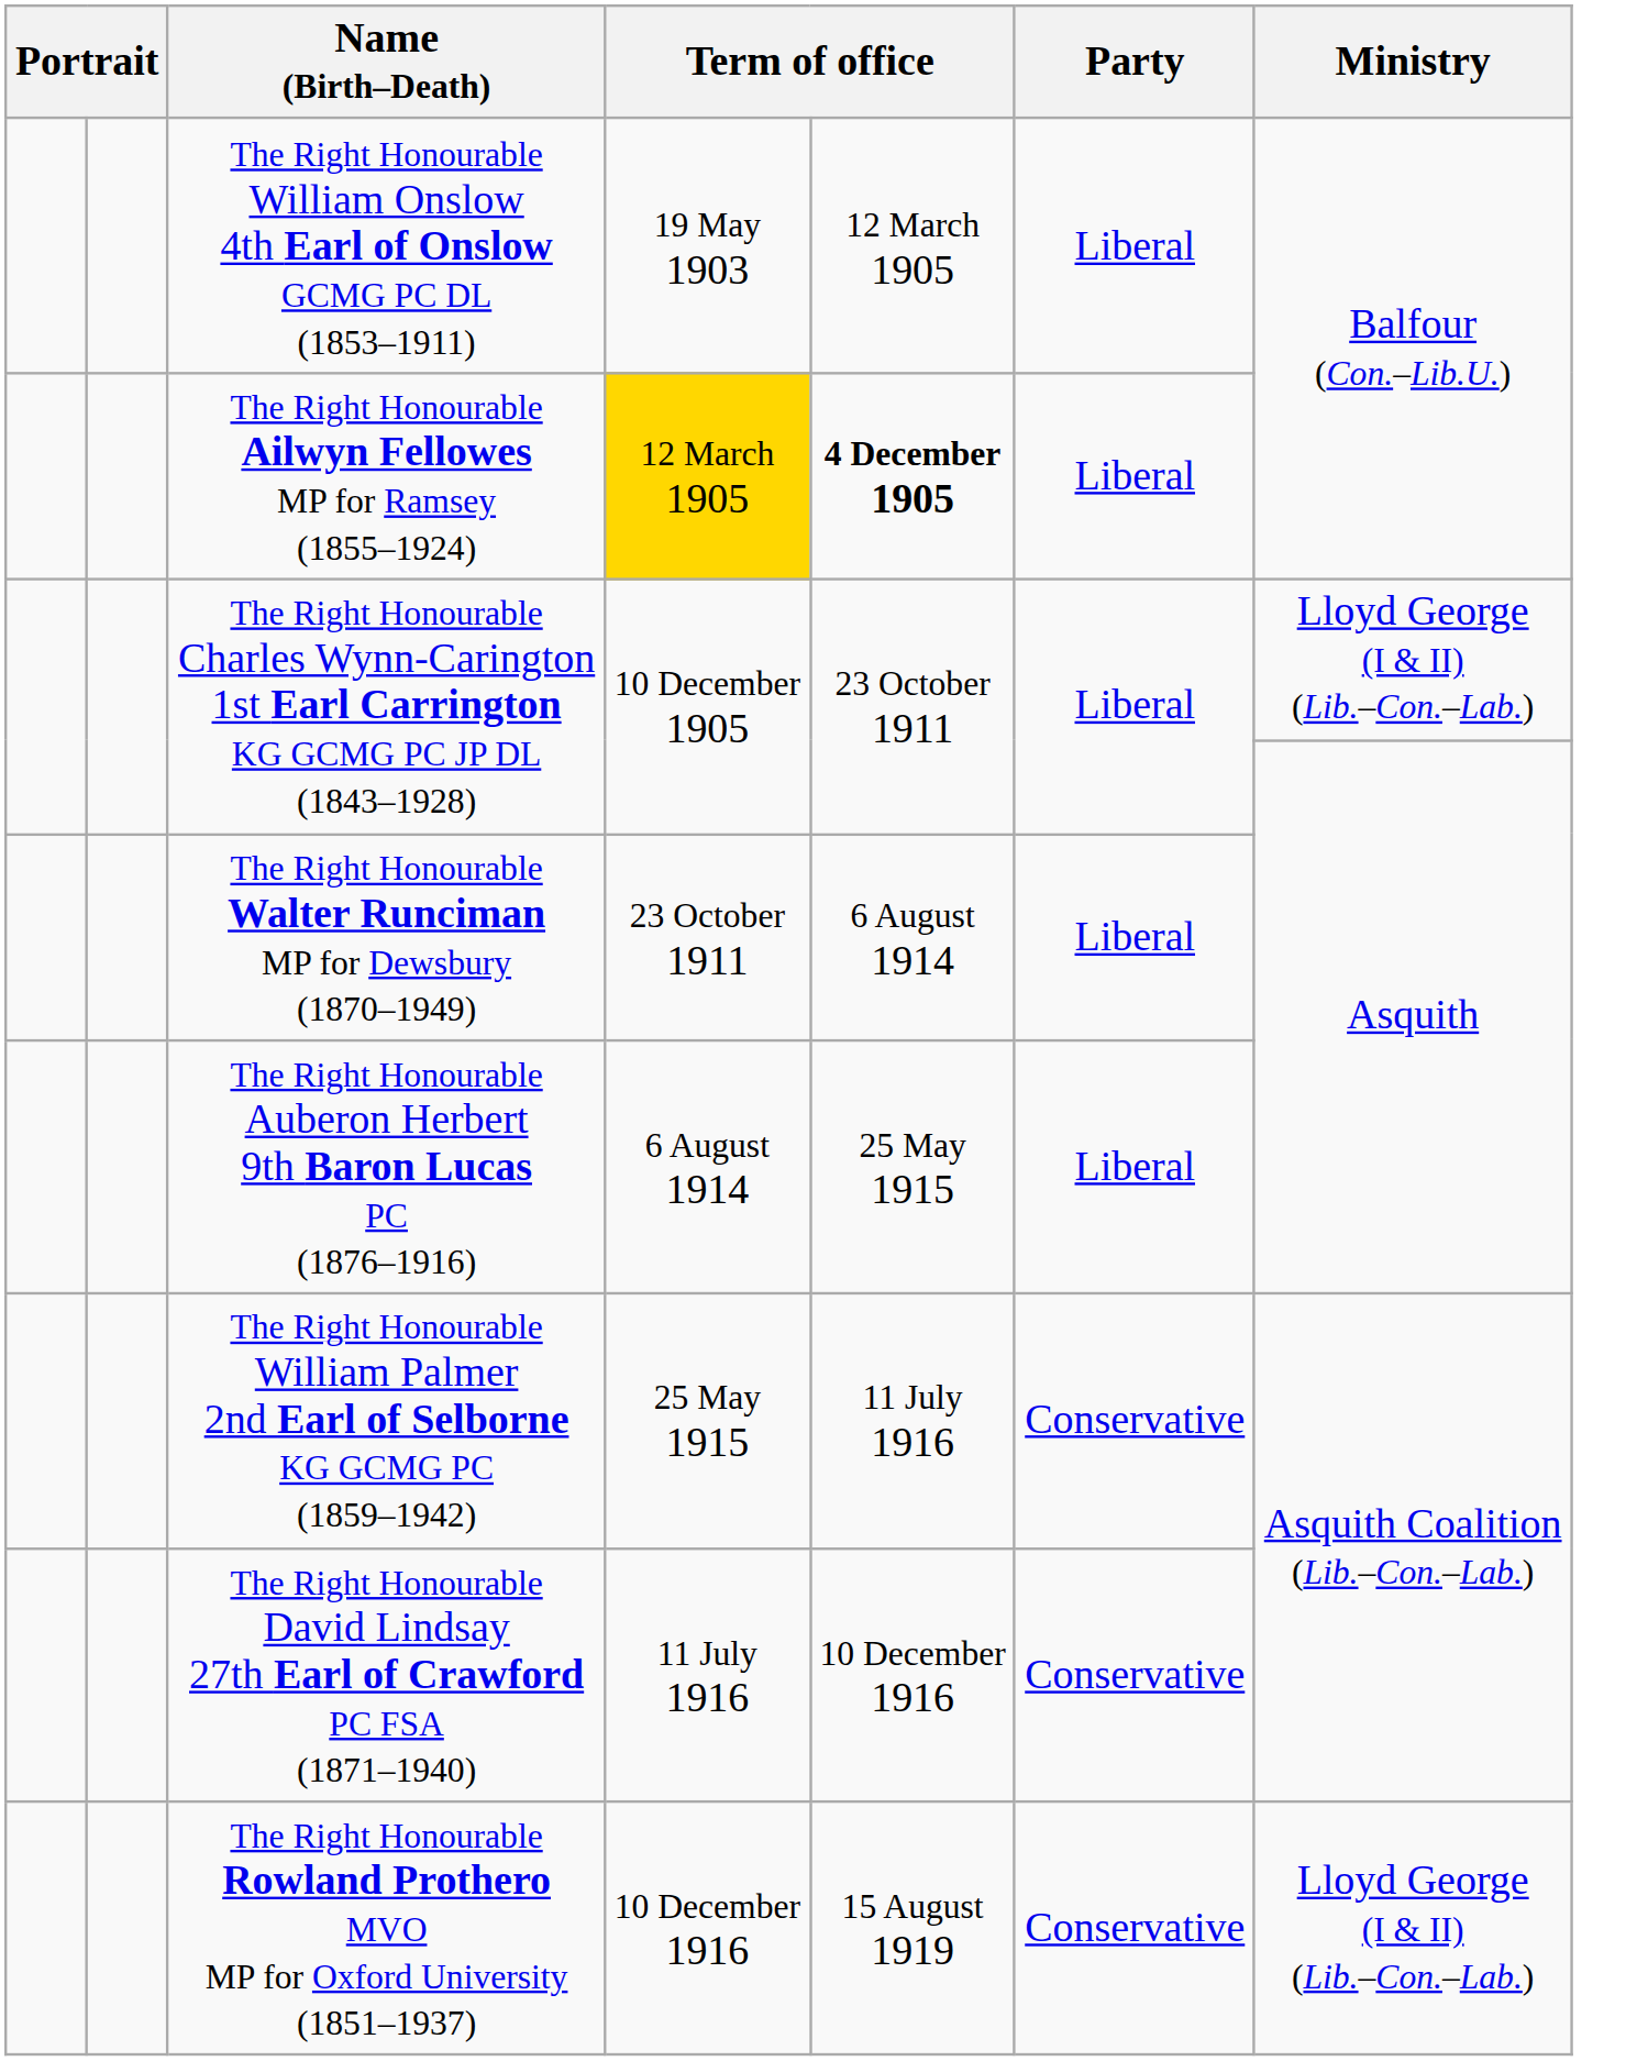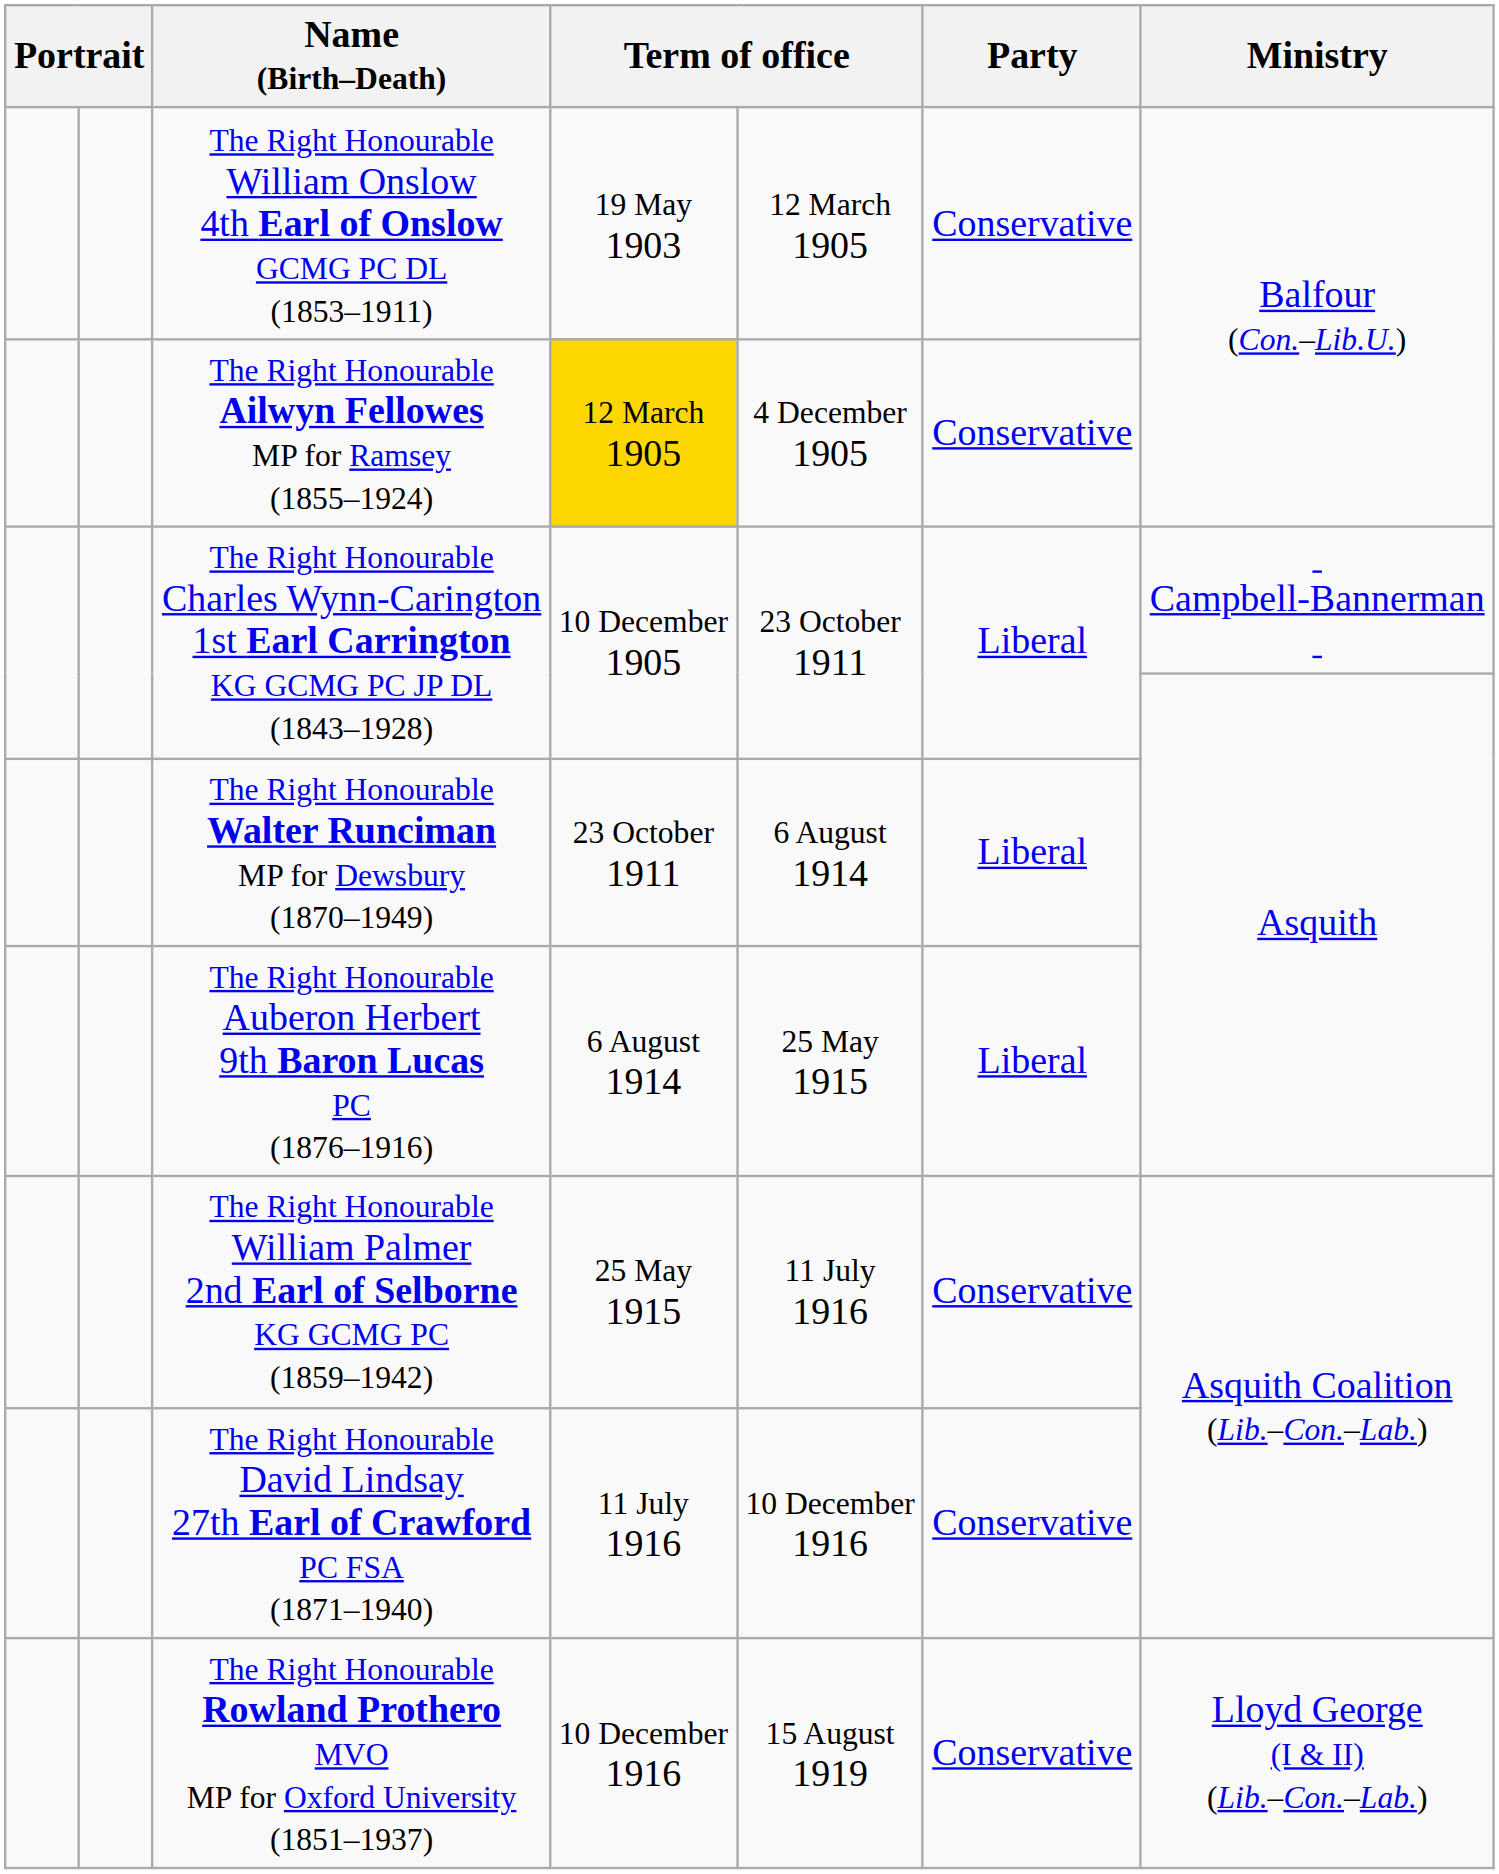row 2 | Party: Liberal -> Conservative
row 3 | column 5: bold -> normal
row 3 | Party: Liberal -> Conservative
row 4 | Ministry: Lloyd George (I & II) (Lib.–Con.–Lab.) -> Campbell-Bannerman
